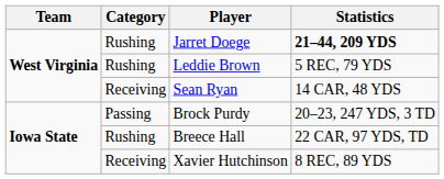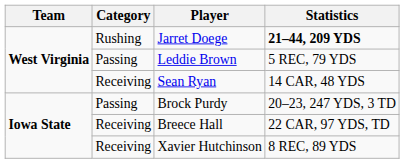Leddie Brown | Category: Rushing -> Passing
Breece Hall | Category: Rushing -> Receiving
